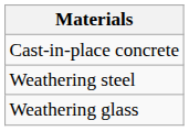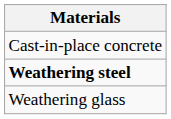row 3 | column 1: normal -> bold
